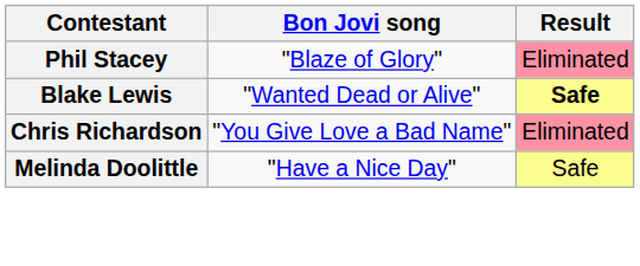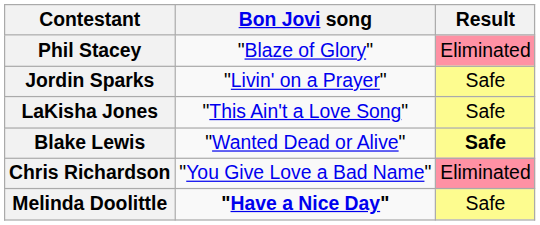+ row: Jordin Sparks | "Livin' on a Prayer" | Safe
+ row: LaKisha Jones | "This Ain't a Love Song" | Safe
Melinda Doolittle | Bon Jovi song: normal -> bold
